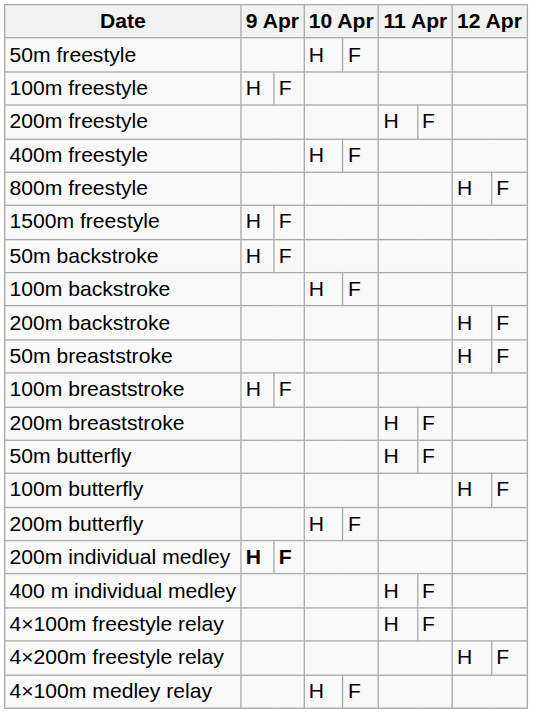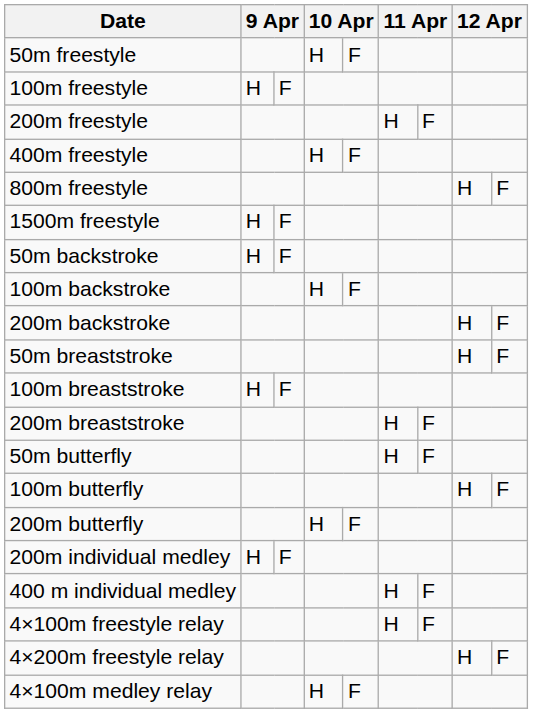200m individual medley | column 2: bold -> normal
200m individual medley | column 3: bold -> normal
